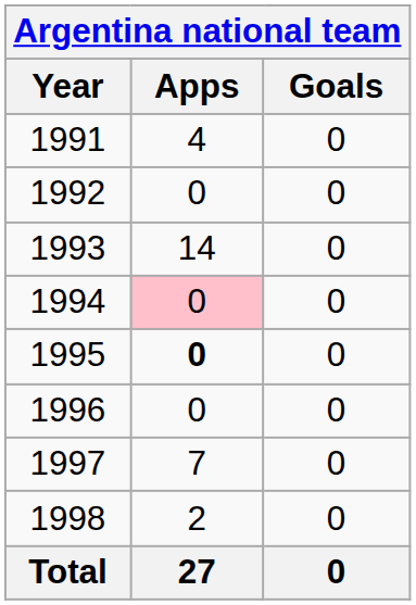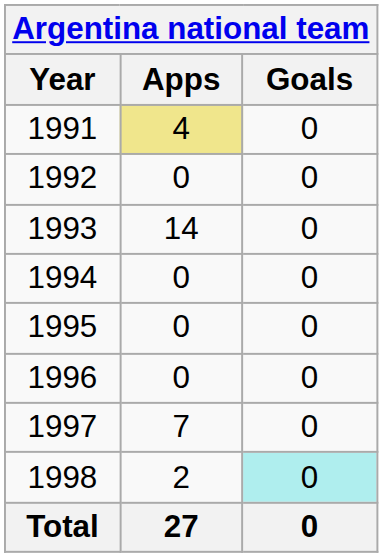1991 | Apps: no background -> khaki background
1994 | Apps: pink background -> no background
1995 | Apps: bold -> normal
1998 | Goals: no background -> paleturquoise background
